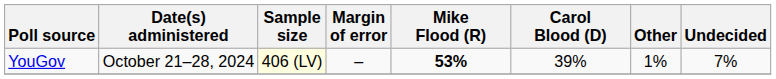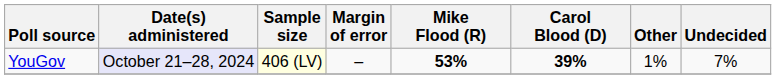YouGov | Date(s) administered: no background -> lavender background
YouGov | Carol Blood (D): normal -> bold
